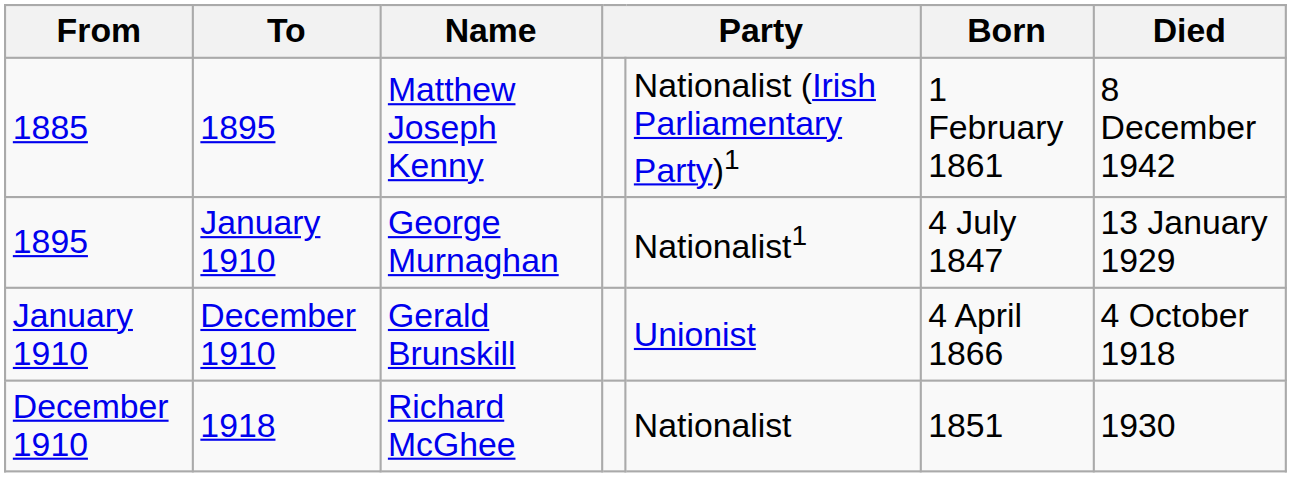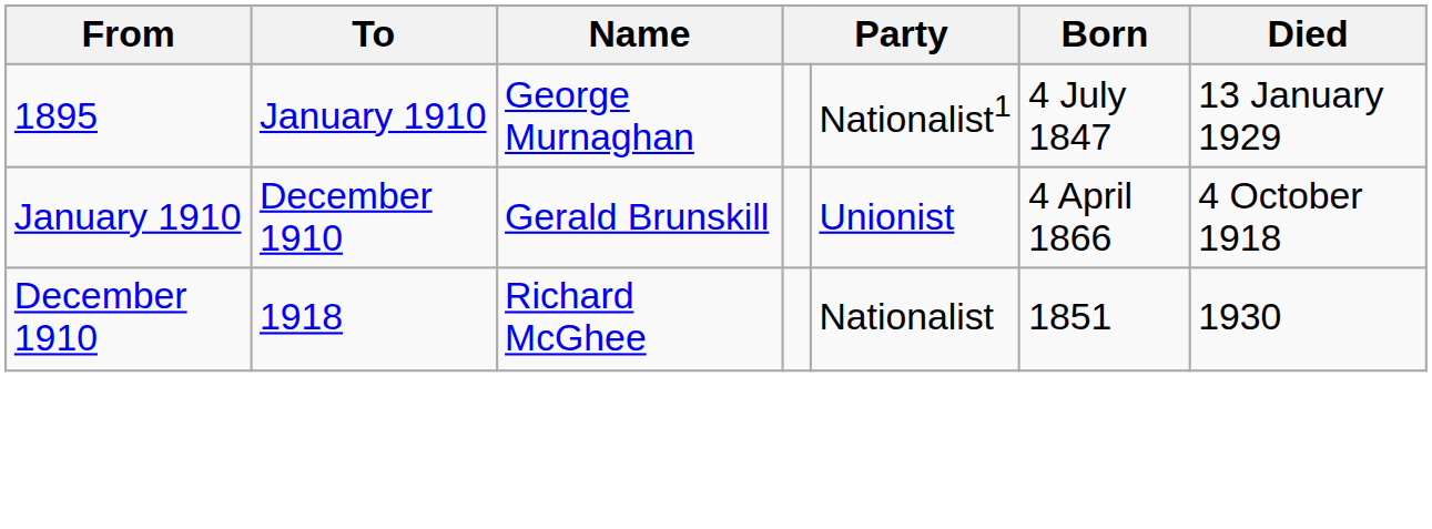- row: 1885 | 1895 | Matthew Joseph Kenny | Nationalist (Irish Parliamentary Party)1 | 1 February 1861 | 8 December 1942
